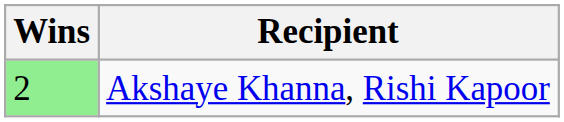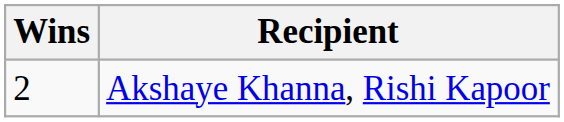Akshaye Khanna, Rishi Kapoor | Wins: lightgreen background -> no background
